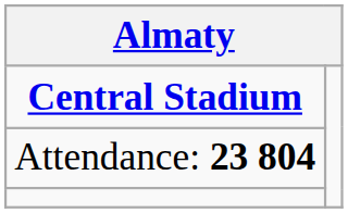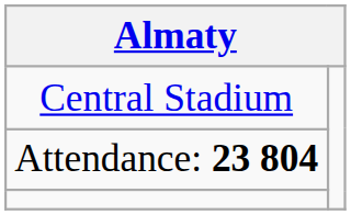Central Stadium | column 1: bold -> normal
